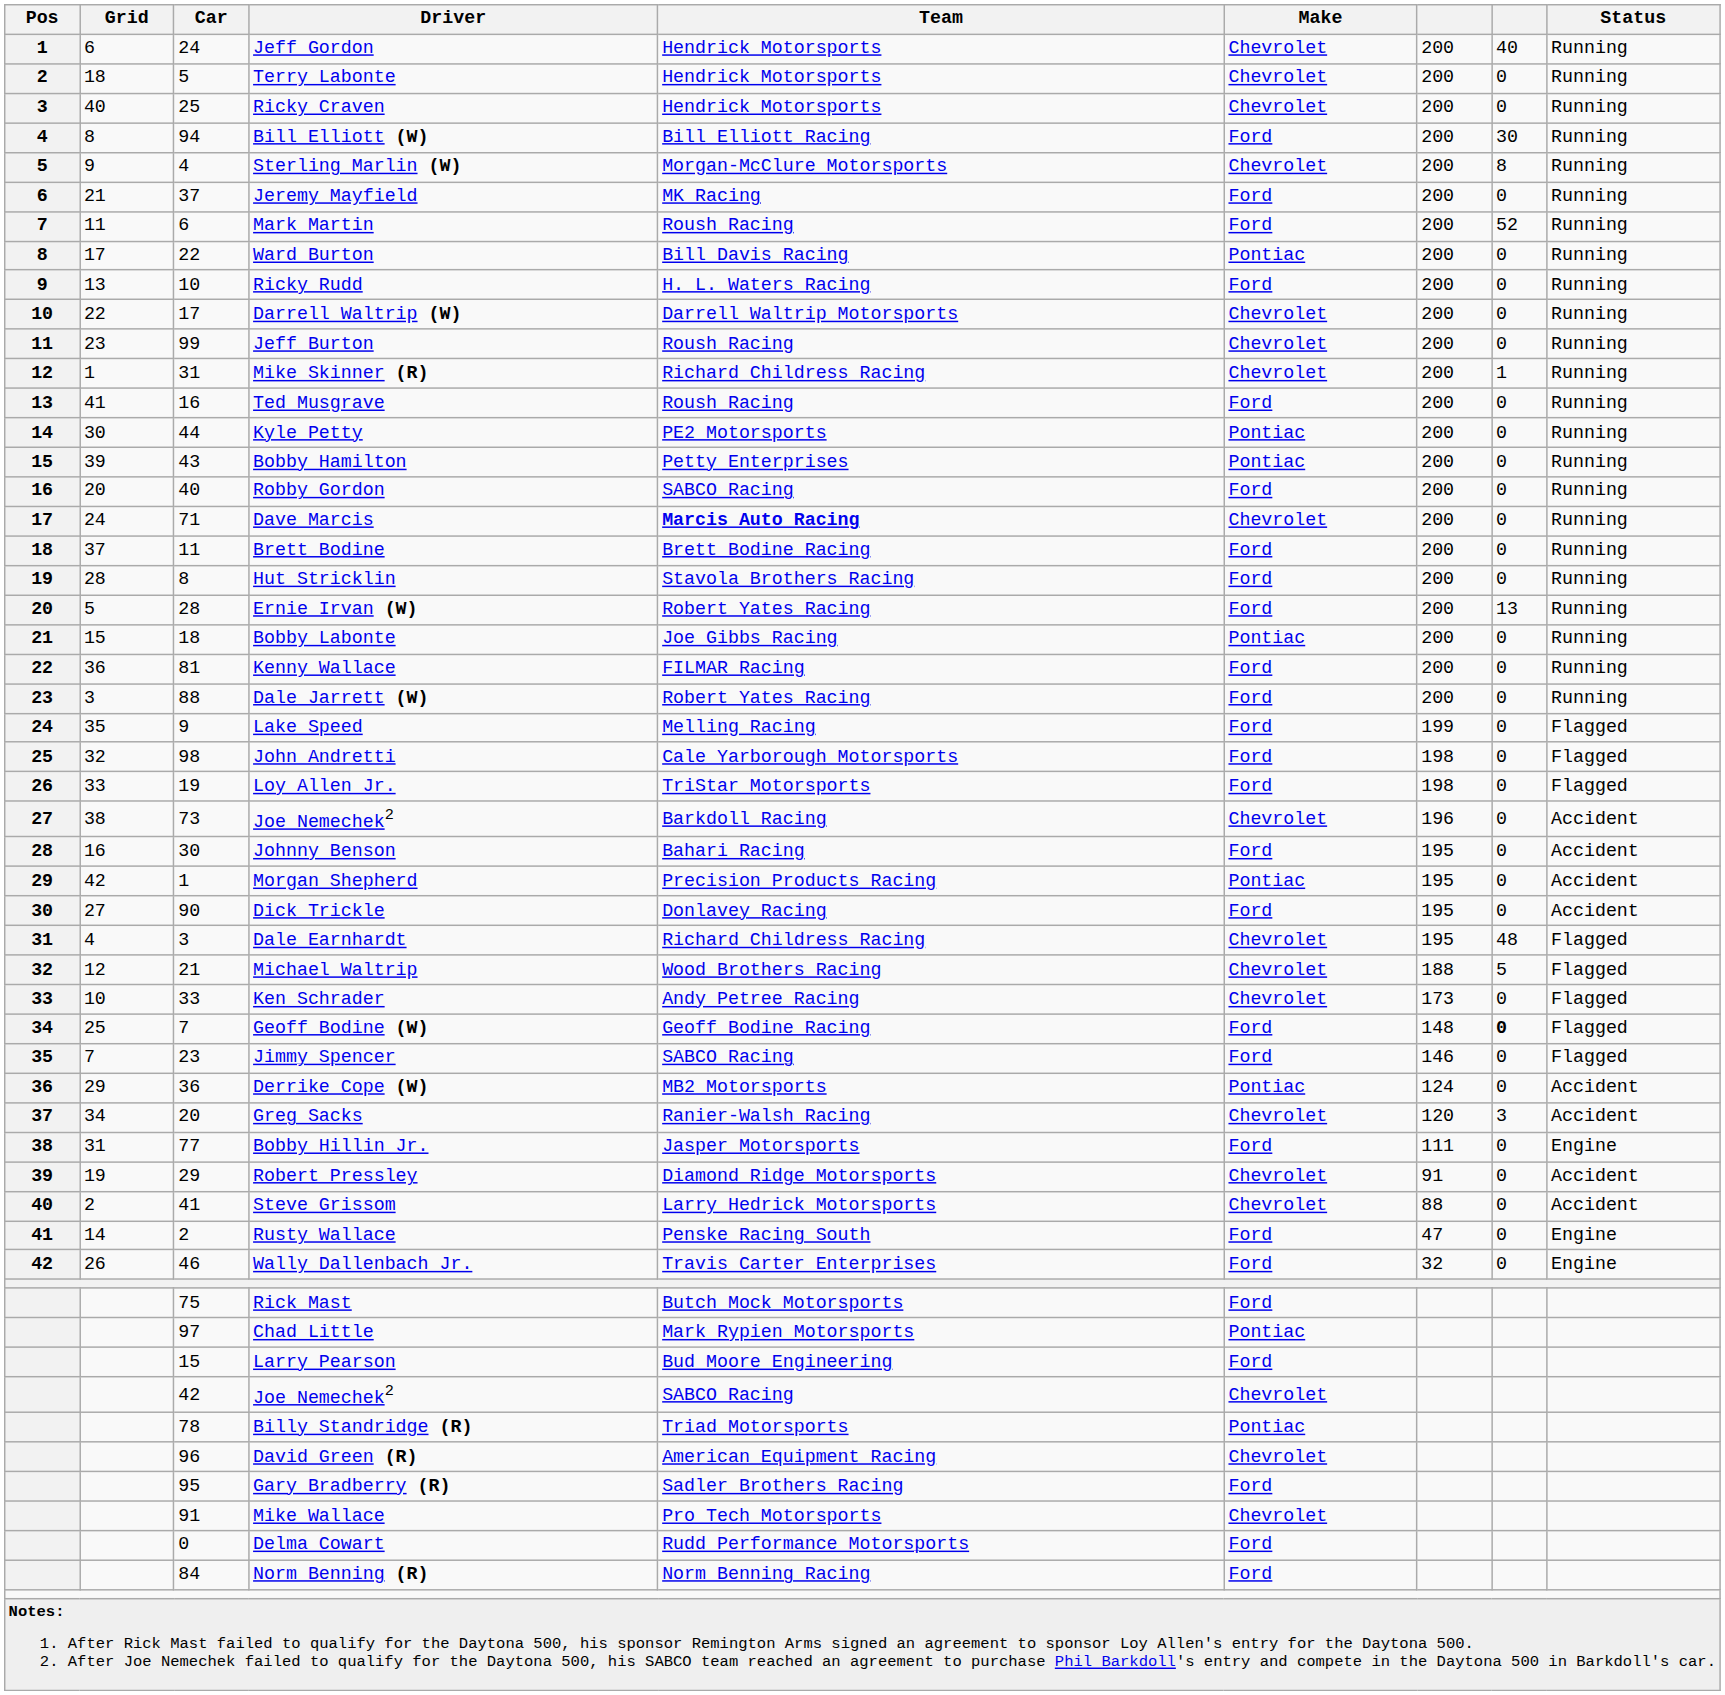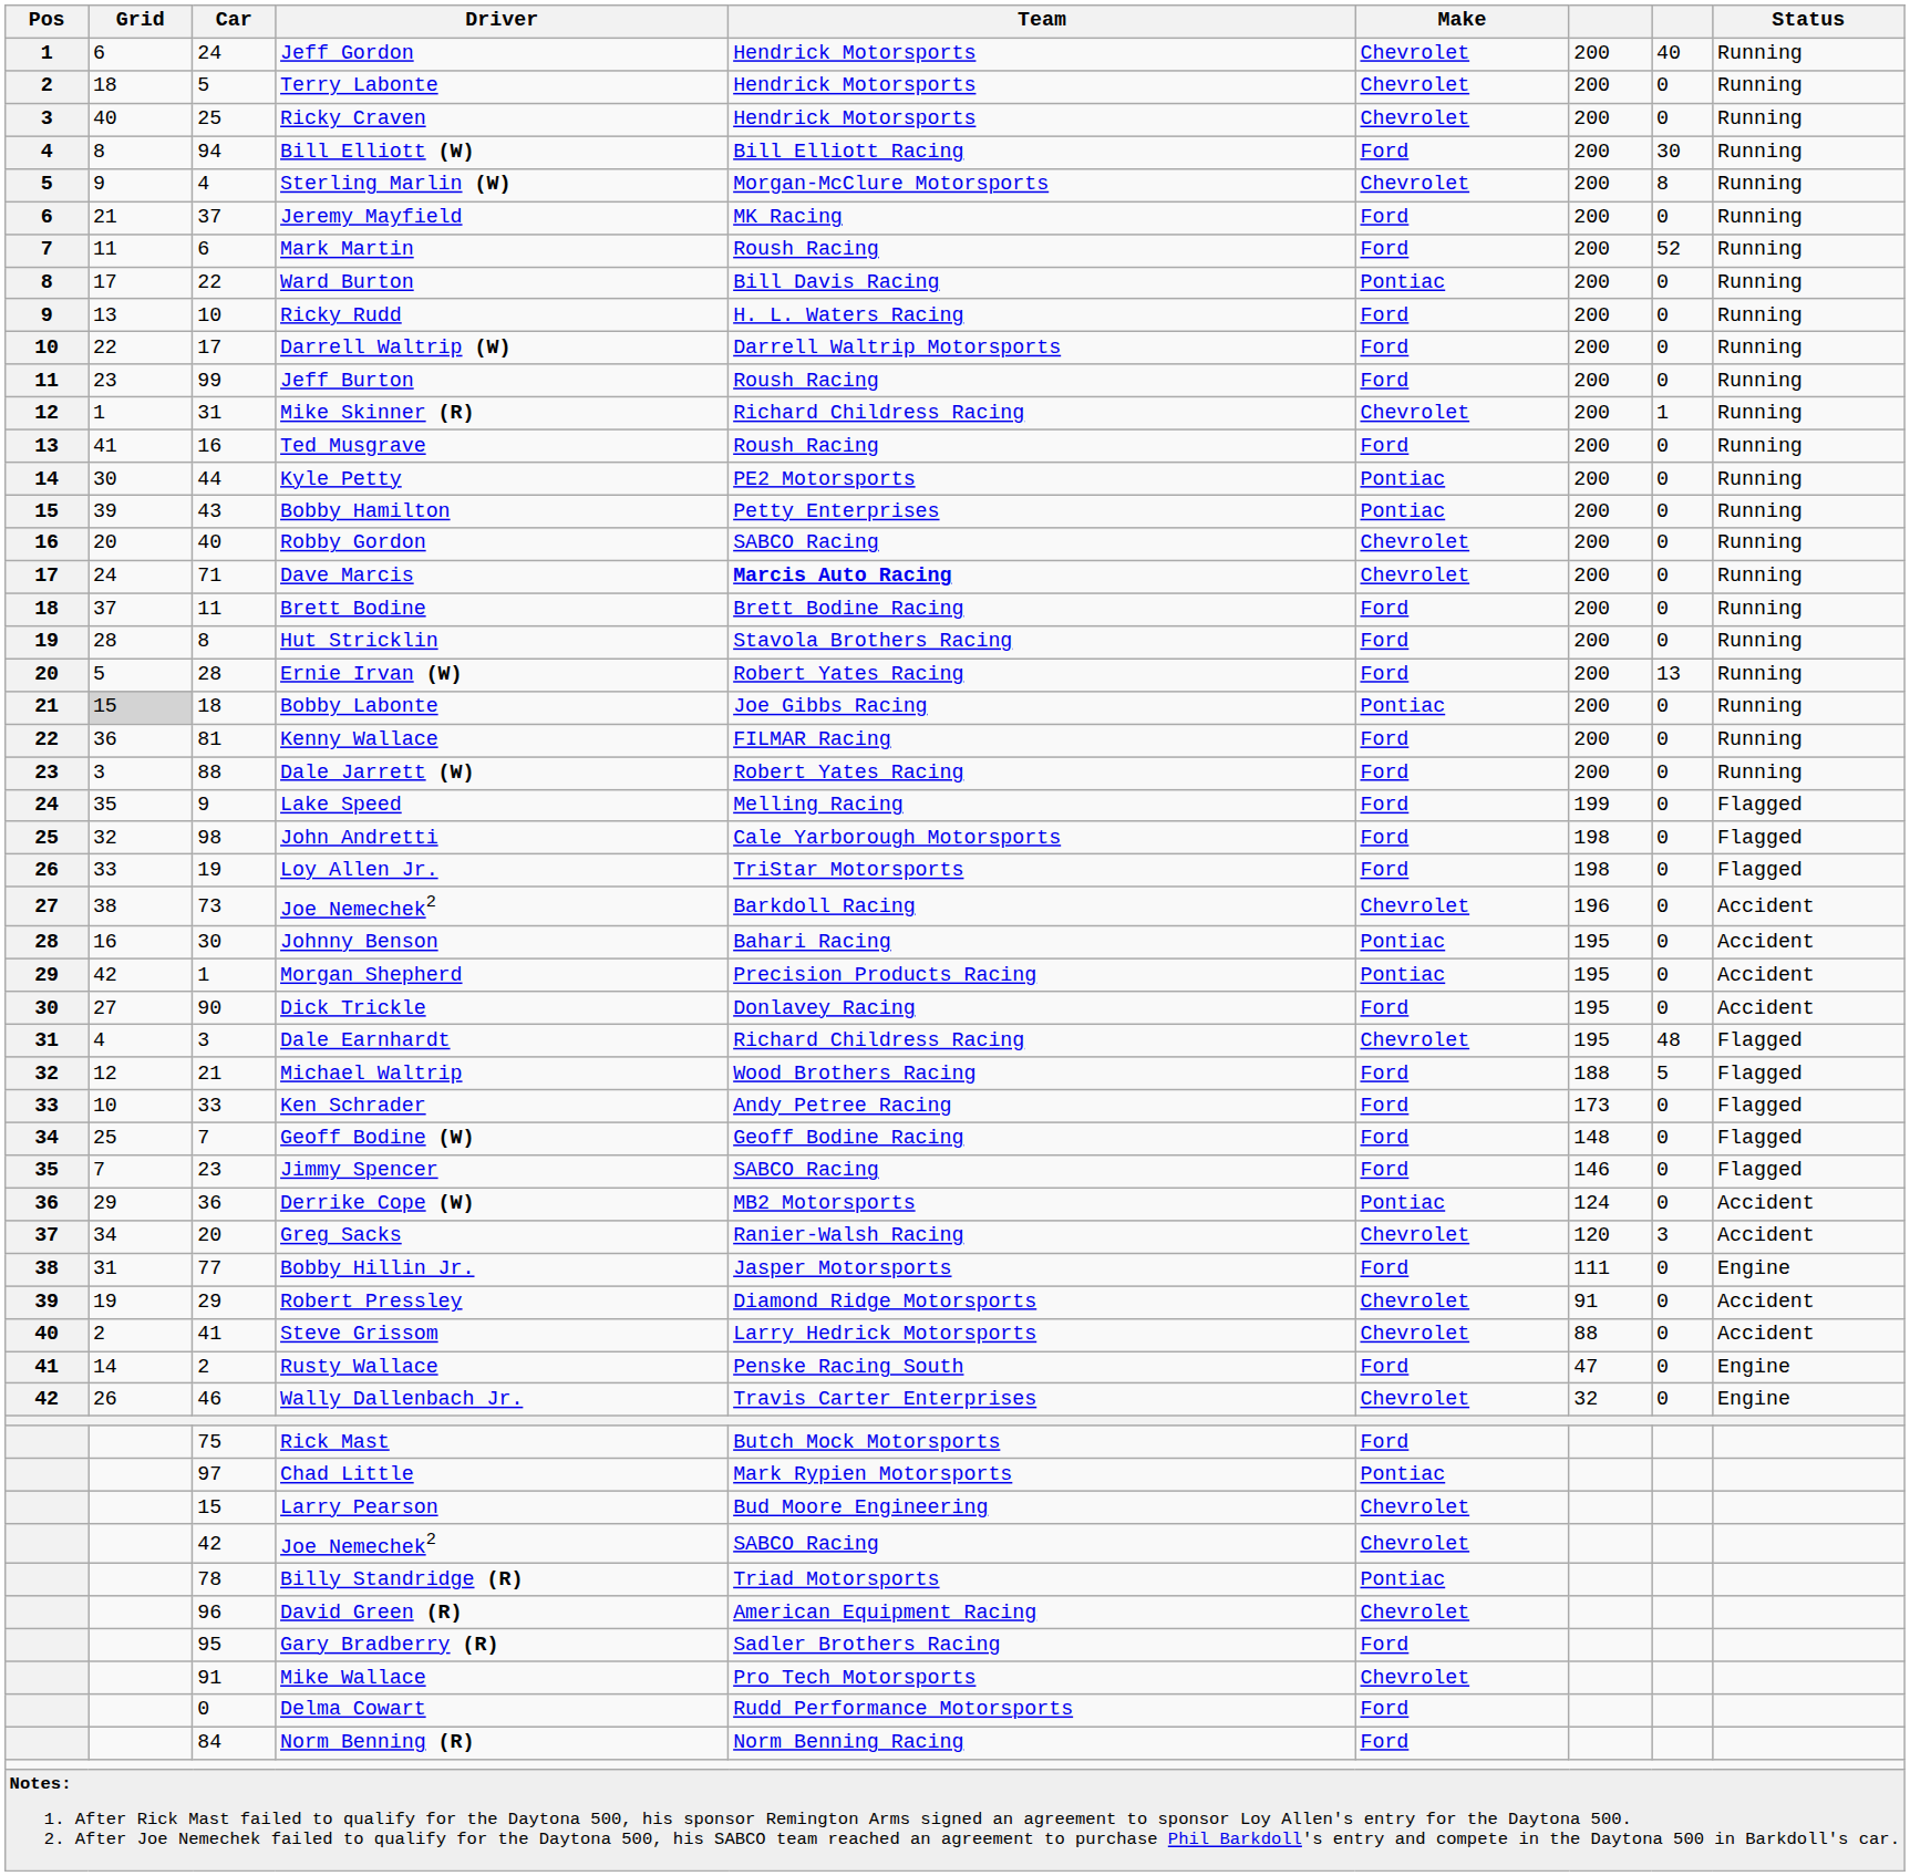Darrell Waltrip (W) | Make: Chevrolet -> Ford
Jeff Burton | Make: Chevrolet -> Ford
Robby Gordon | Make: Ford -> Chevrolet
Bobby Labonte | Grid: no background -> lightgrey background
Johnny Benson | Make: Ford -> Pontiac
Michael Waltrip | Make: Chevrolet -> Ford
Ken Schrader | Make: Chevrolet -> Ford
Geoff Bodine (W) | column 8: bold -> normal
Wally Dallenbach Jr. | Make: Ford -> Chevrolet
Larry Pearson | Make: Ford -> Chevrolet
